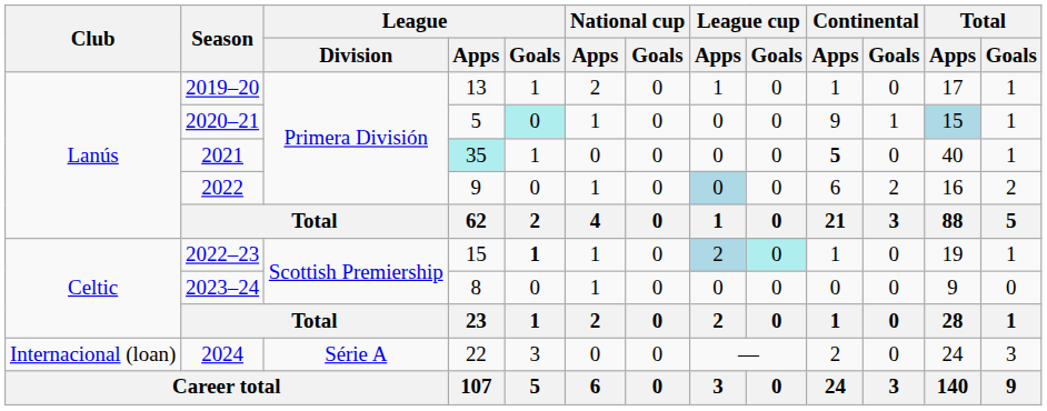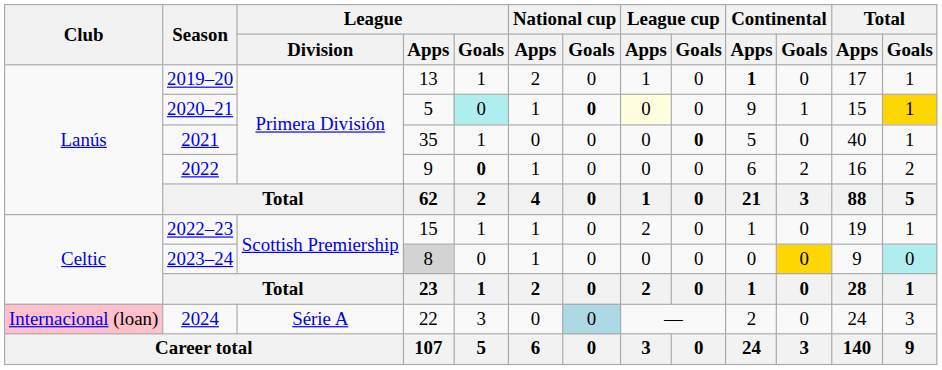2019–20 | Continental / Apps: normal -> bold
2020–21 | National cup / Goals: normal -> bold
2020–21 | League cup / Apps: no background -> lightyellow background
2020–21 | Total / Apps: lightblue background -> no background
2020–21 | Total / Goals: no background -> gold background
2021 | League / Apps: paleturquoise background -> no background
2021 | League cup / Goals: normal -> bold
2021 | Continental / Apps: bold -> normal
2022 | League / Goals: normal -> bold
2022 | League cup / Apps: lightblue background -> no background
2022–23 | League / Goals: bold -> normal
2022–23 | League cup / Apps: lightblue background -> no background
2022–23 | League cup / Goals: paleturquoise background -> no background
2023–24 | League / Apps: no background -> lightgrey background
2023–24 | Continental / Goals: no background -> gold background
2023–24 | Total / Goals: no background -> paleturquoise background
2024 | Club: no background -> pink background
2024 | National cup / Goals: no background -> lightblue background
